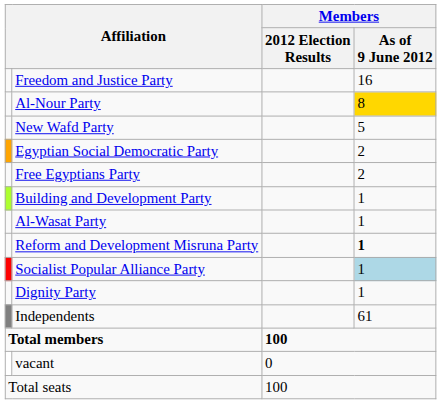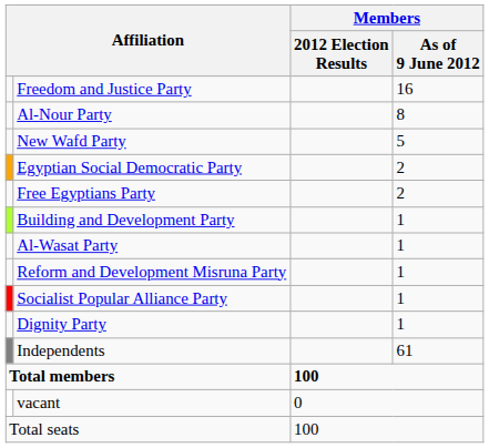Al-Nour Party | Members / As of 9 June 2012: gold background -> no background
Reform and Development Misruna Party | Members / As of 9 June 2012: bold -> normal
Socialist Popular Alliance Party | Members / As of 9 June 2012: lightblue background -> no background
